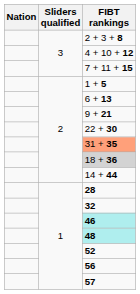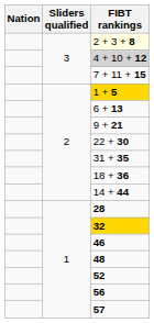2 + 3 + 8 | FIBT rankings: no background -> lightyellow background
4 + 10 + 12 | FIBT rankings: no background -> lightgrey background
1 + 5 | FIBT rankings: no background -> gold background
31 + 35 | FIBT rankings: lightsalmon background -> no background
18 + 36 | FIBT rankings: lightgrey background -> no background
32 | FIBT rankings: no background -> gold background
46 | FIBT rankings: paleturquoise background -> no background
48 | FIBT rankings: paleturquoise background -> no background
